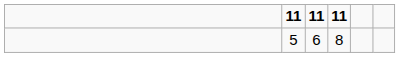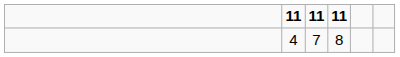row 2 | column 2: 5 -> 4
row 2 | column 3: 6 -> 7
